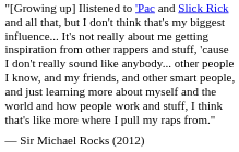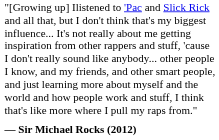row 2 | column 1: normal -> bold
